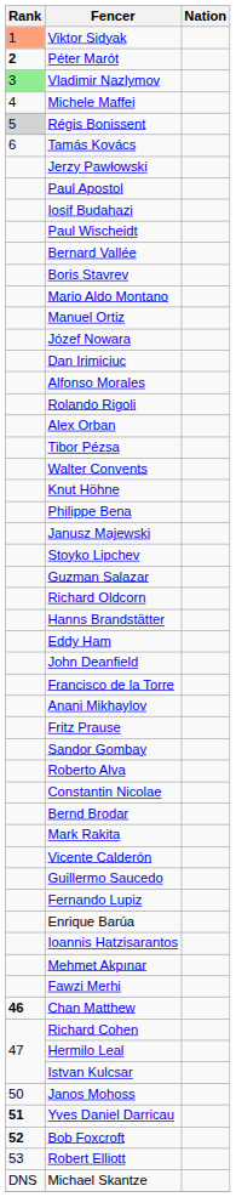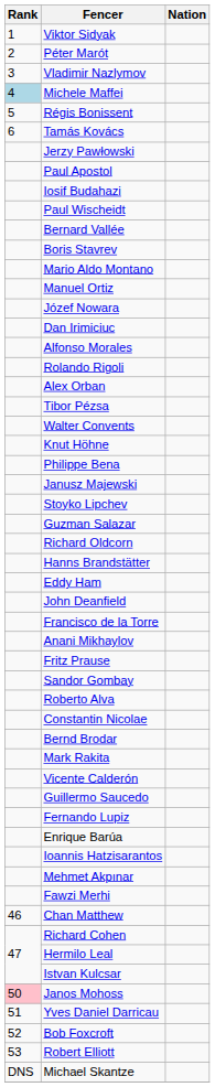Viktor Sidyak | Rank: lightsalmon background -> no background
Péter Marót | Rank: bold -> normal
Vladimir Nazlymov | Rank: lightgreen background -> no background
Michele Maffei | Rank: no background -> lightblue background
Régis Bonissent | Rank: lightgrey background -> no background
Chan Matthew | Rank: bold -> normal
Janos Mohoss | Rank: no background -> pink background
Yves Daniel Darricau | Rank: bold -> normal
Bob Foxcroft | Rank: bold -> normal
